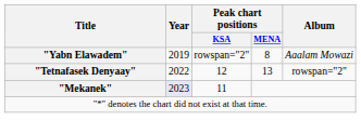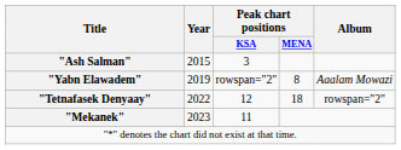+ row: "Ash Salman" | 2015 | 3
"Tetnafasek Denyaay" | Peak chart positions / MENA: 13 -> 18
"Mekanek" | Year: lavender background -> no background
